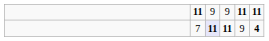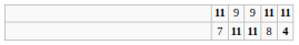row 2 | column 3: lavender background -> no background
row 2 | column 5: 9 -> 8
